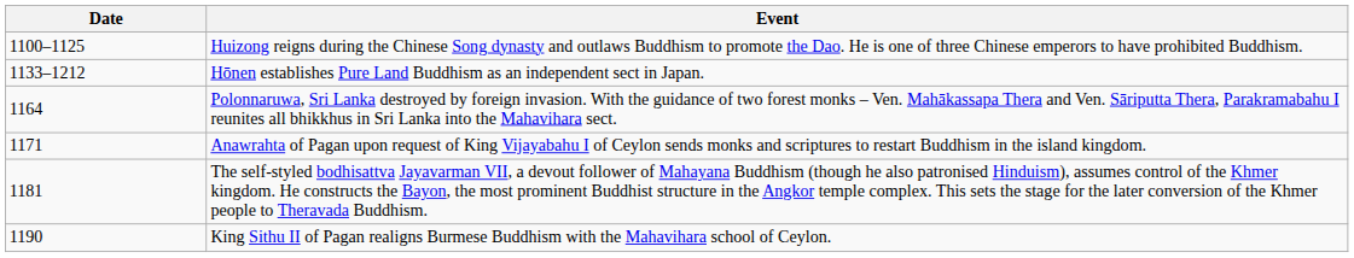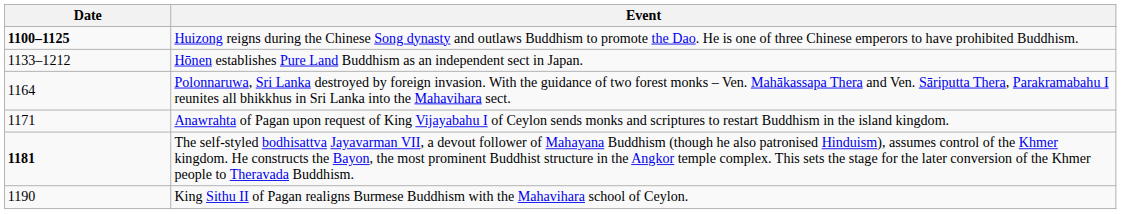row 2 | Date: normal -> bold
row 6 | Date: normal -> bold
